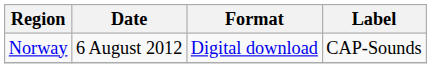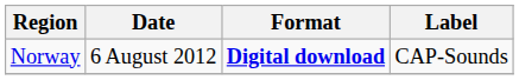Norway | Format: normal -> bold
